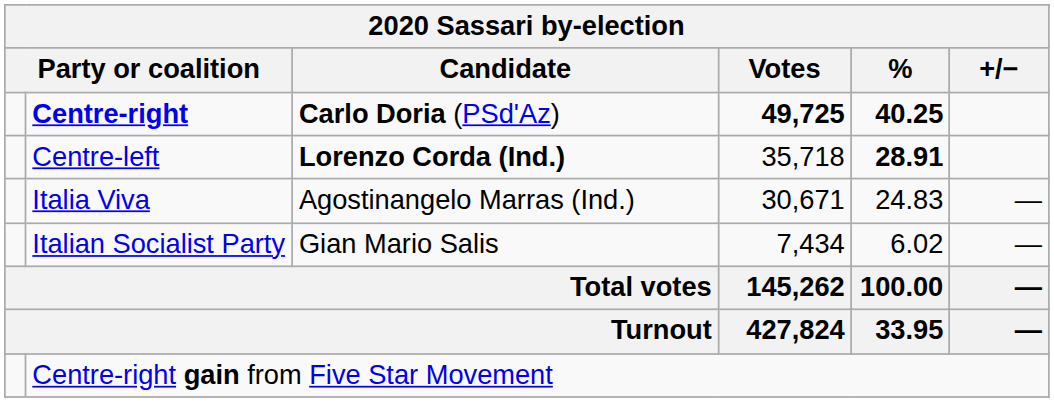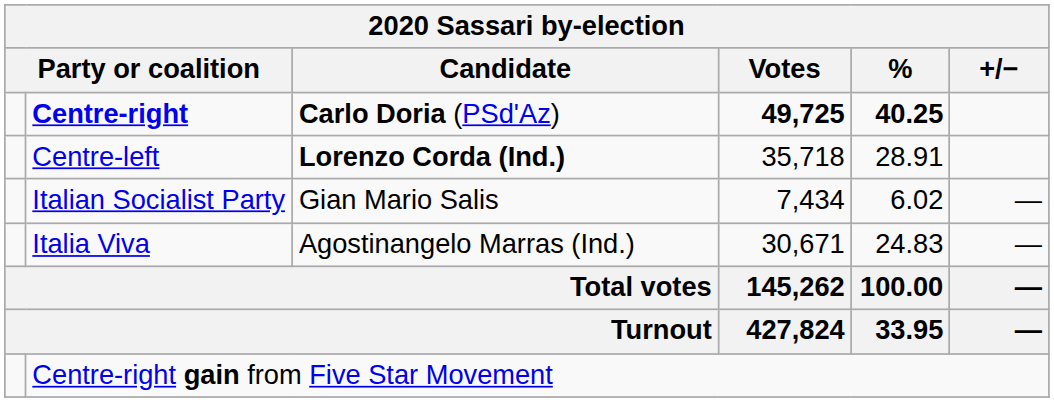Centre-left | %: bold -> normal
rows swapped: Italia Viva <-> Italian Socialist Party
